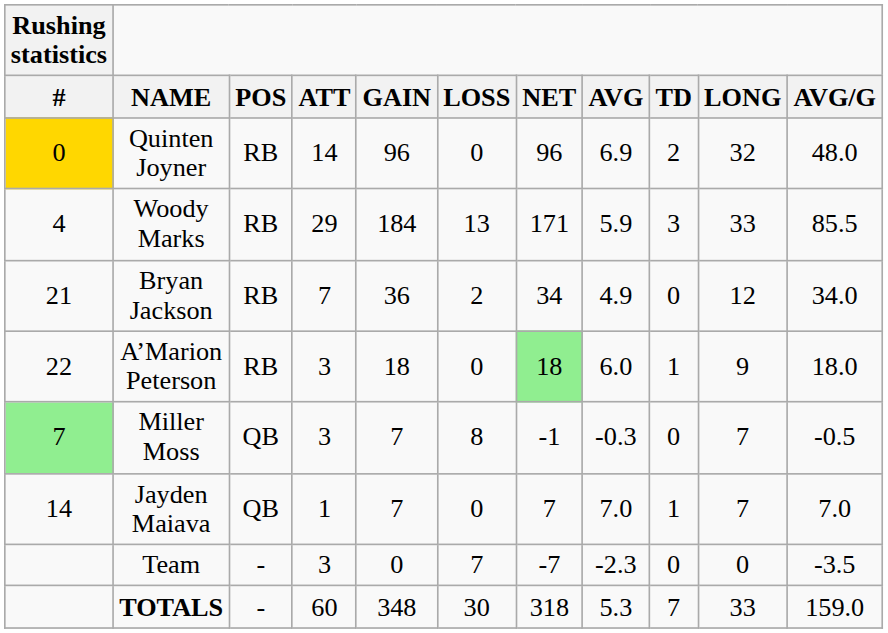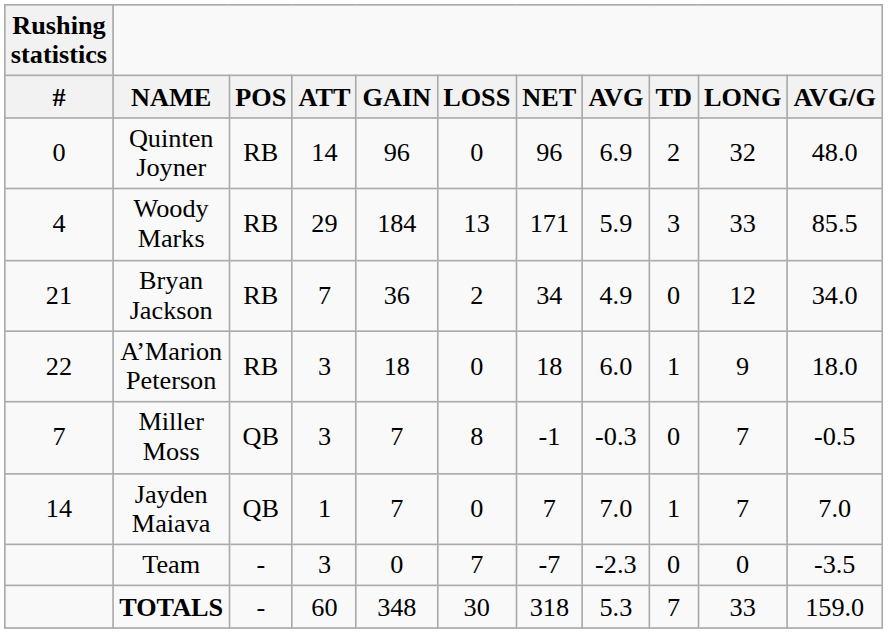Quinten Joyner | Rushing statistics / #: gold background -> no background
A’Marion Peterson | NET: lightgreen background -> no background
Miller Moss | Rushing statistics / #: lightgreen background -> no background
